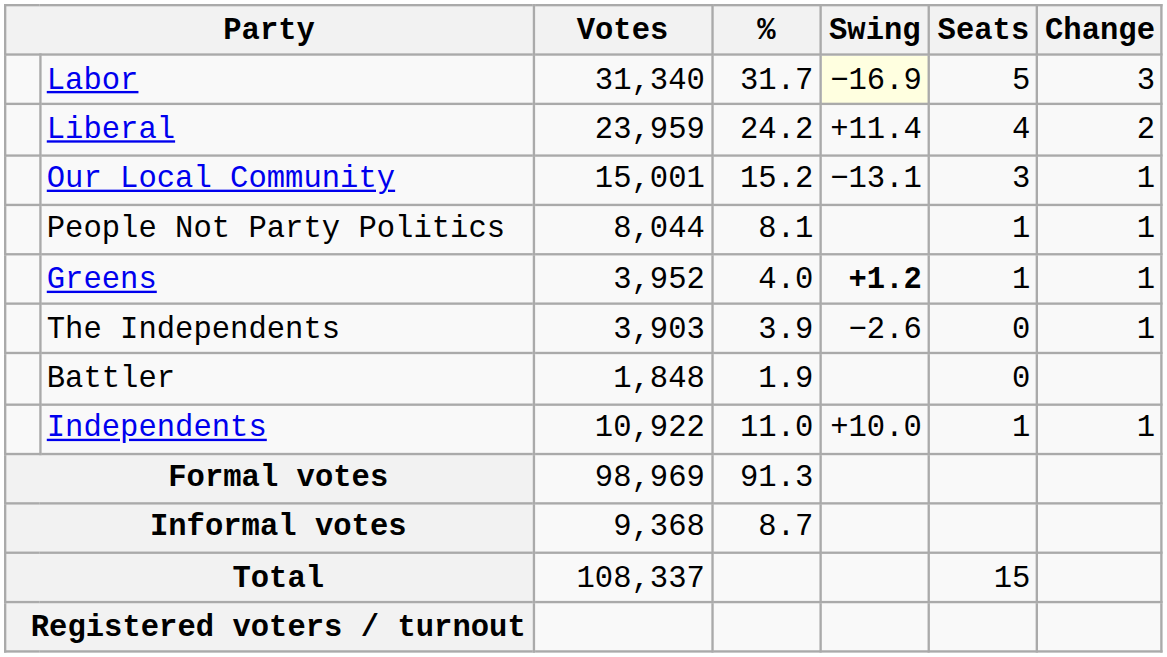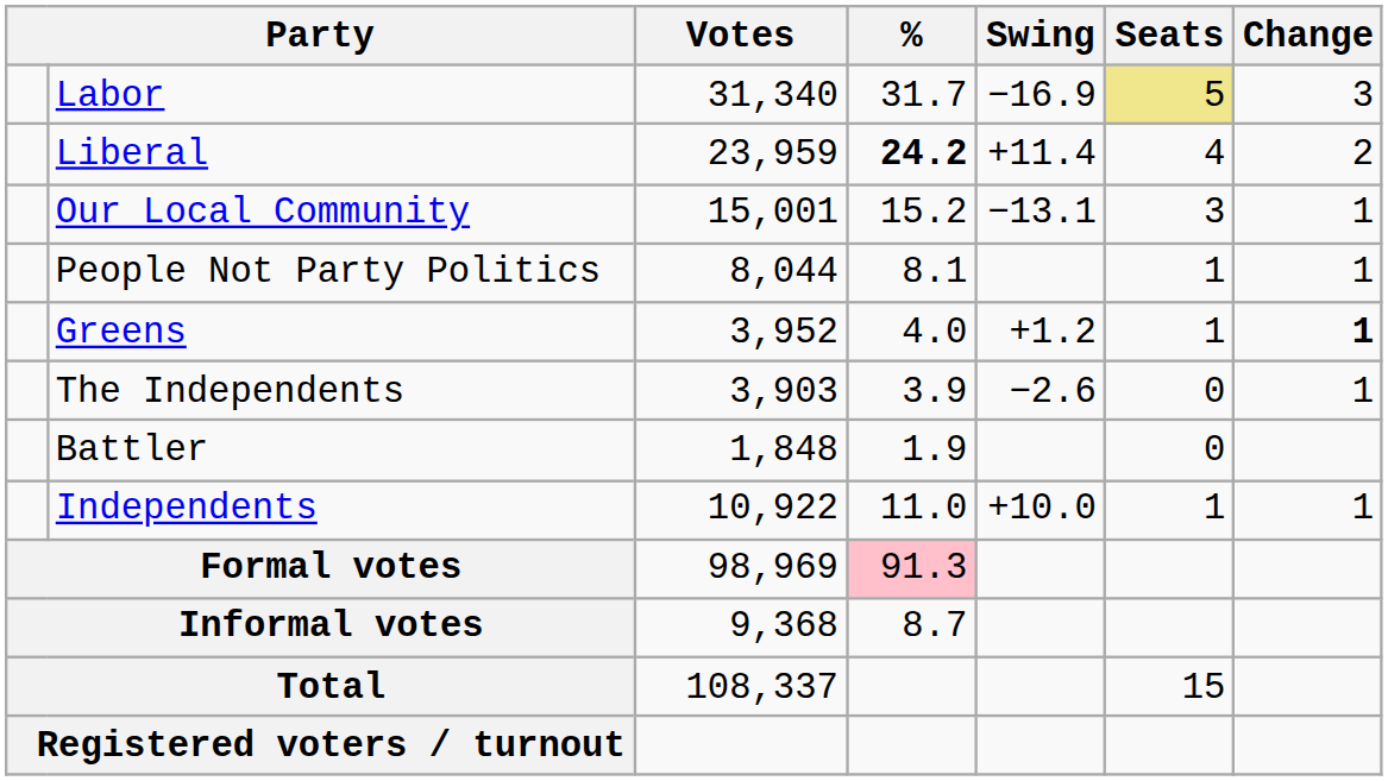Labor | Swing: lightyellow background -> no background
Labor | Seats: no background -> khaki background
Liberal | %: normal -> bold
Greens | Swing: bold -> normal
Greens | Change: normal -> bold
Formal votes | %: no background -> pink background
